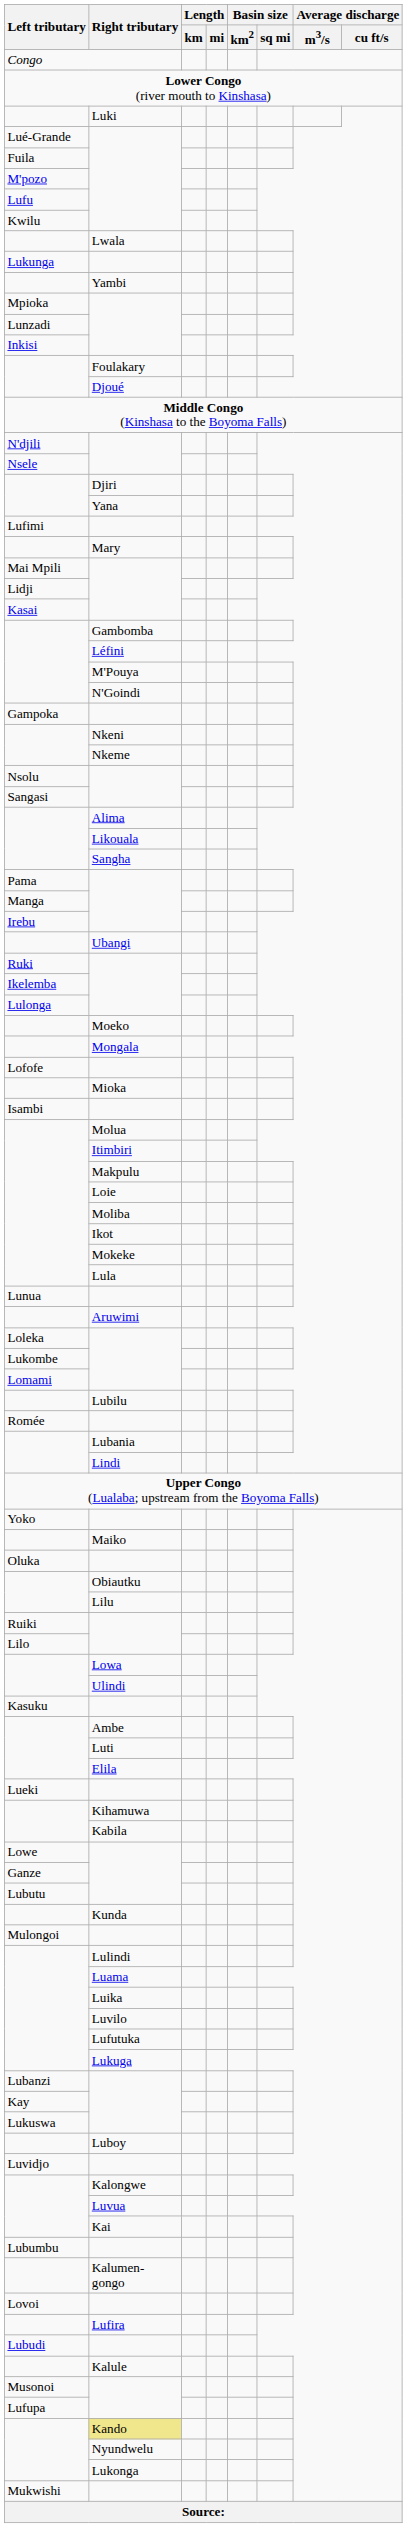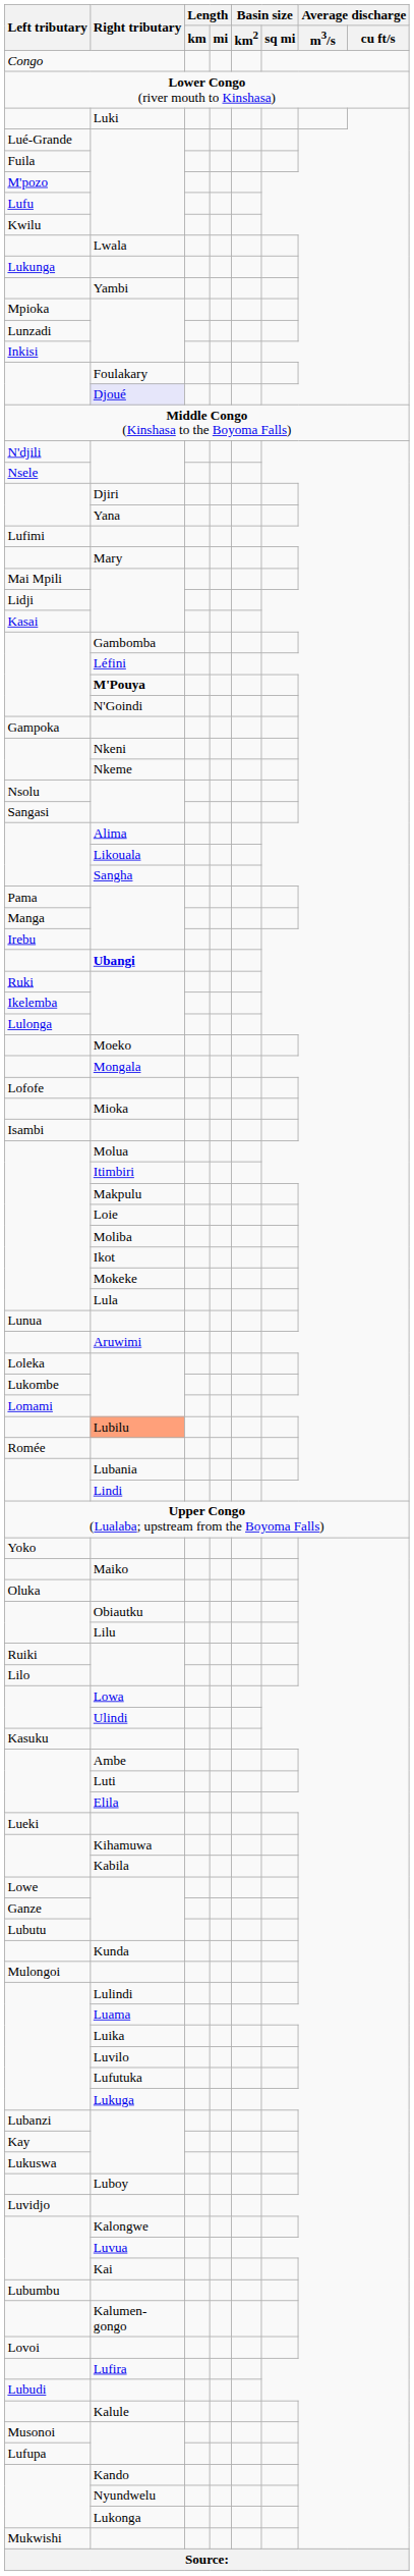Djoué | Right tributary: no background -> lavender background
M'Pouya | Right tributary: normal -> bold
Ubangi | Right tributary: normal -> bold
Lubilu | Right tributary: no background -> lightsalmon background
Kando | Right tributary: khaki background -> no background
